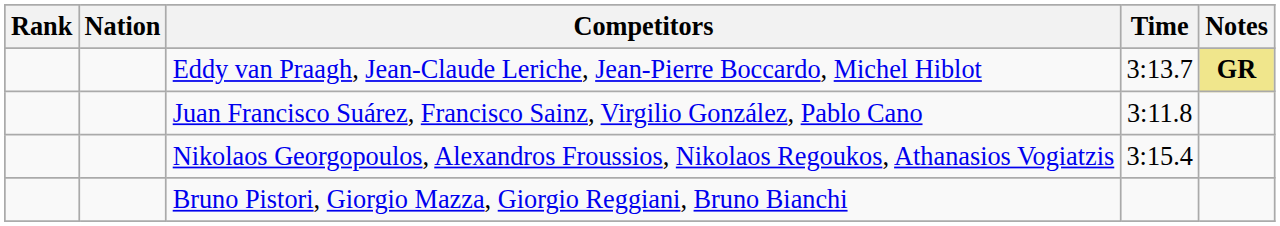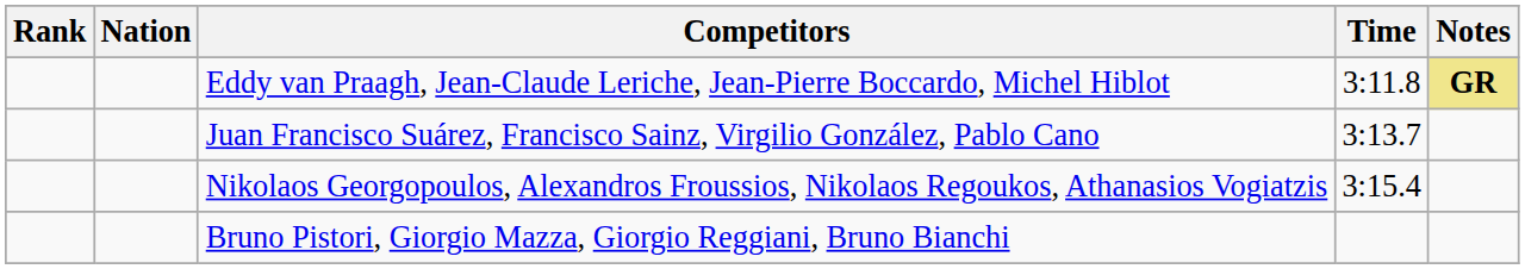row 2 | Time: 3:13.7 -> 3:11.8
row 3 | Time: 3:11.8 -> 3:13.7
